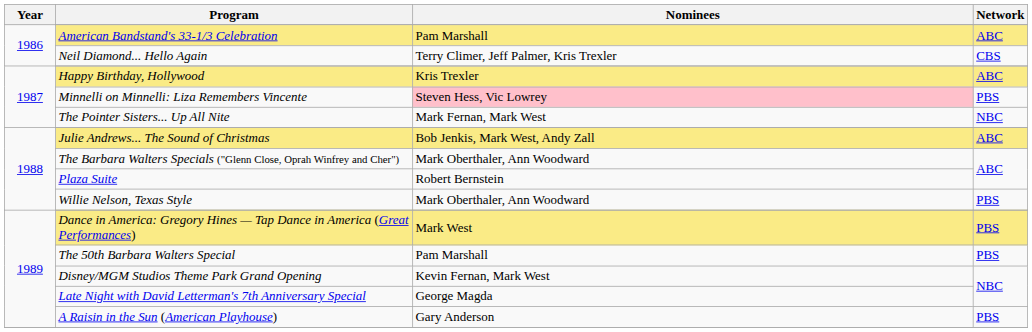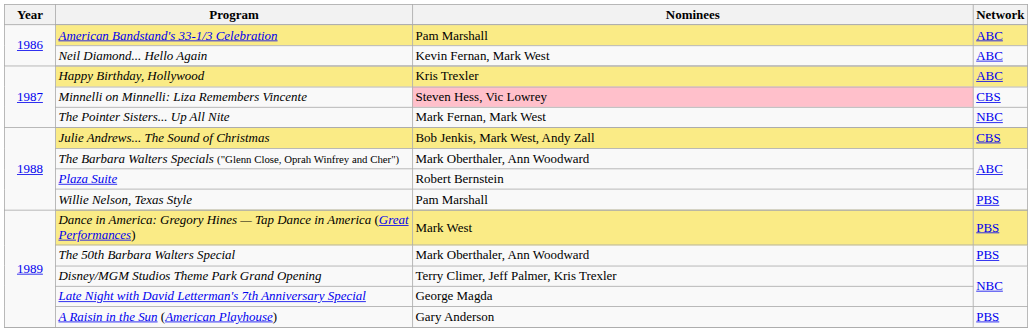Neil Diamond... Hello Again | Nominees: Terry Climer, Jeff Palmer, Kris Trexler -> Kevin Fernan, Mark West
Neil Diamond... Hello Again | Network: CBS -> ABC
Minnelli on Minnelli: Liza Remembers Vincente | Network: PBS -> CBS
Julie Andrews... The Sound of Christmas | Network: ABC -> CBS
Willie Nelson, Texas Style | Nominees: Mark Oberthaler, Ann Woodward -> Pam Marshall
The 50th Barbara Walters Special | Nominees: Pam Marshall -> Mark Oberthaler, Ann Woodward
Disney/MGM Studios Theme Park Grand Opening | Nominees: Kevin Fernan, Mark West -> Terry Climer, Jeff Palmer, Kris Trexler
